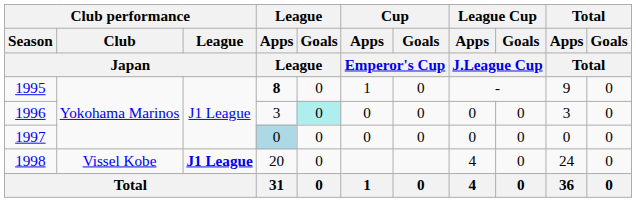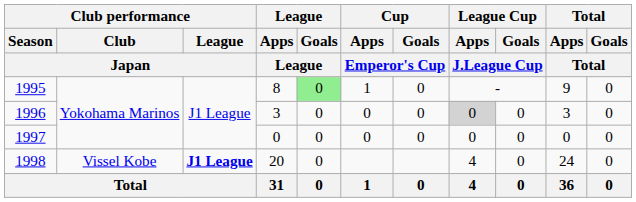1995 | League / Apps / League: bold -> normal
1995 | League / Goals / League: no background -> lightgreen background
1996 | League / Goals / League: paleturquoise background -> no background
1996 | League Cup / Apps / J.League Cup: no background -> lightgrey background
1997 | League / Apps / League: lightblue background -> no background
